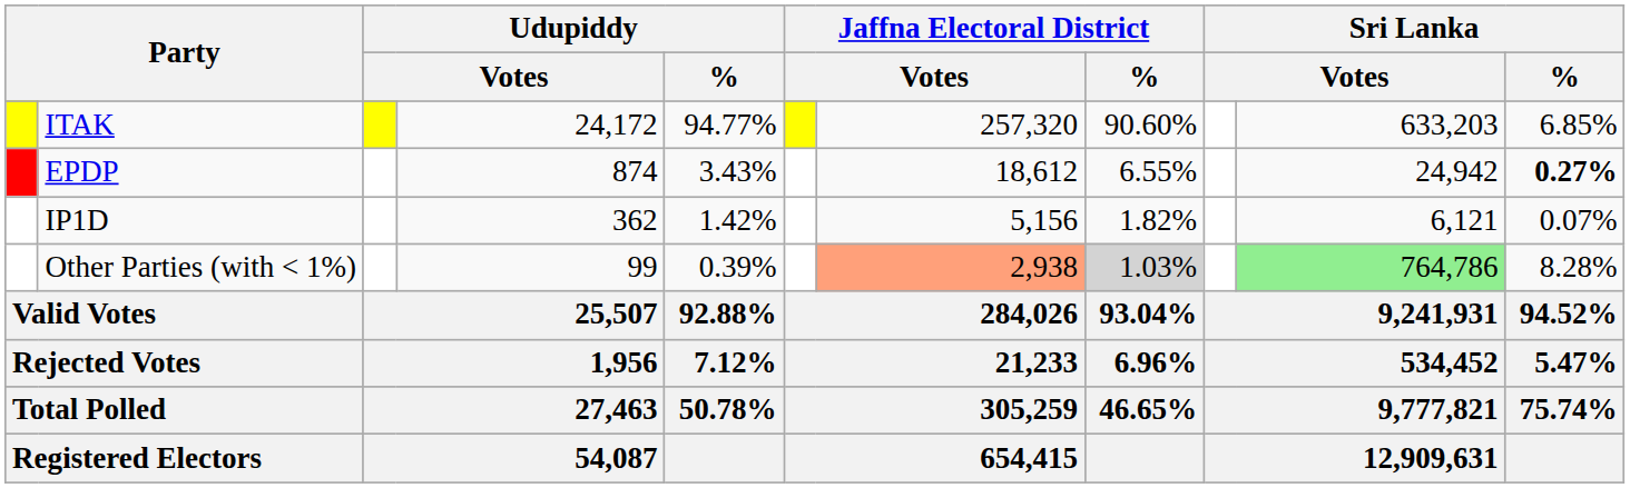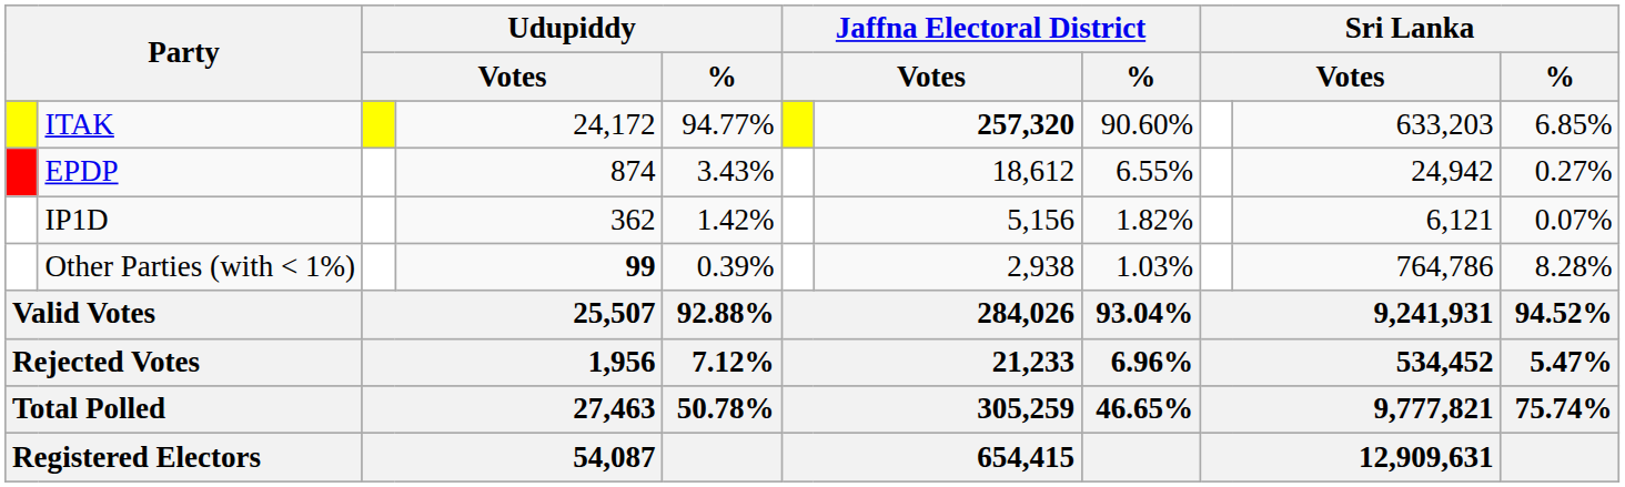ITAK | column 7: normal -> bold
EPDP | Sri Lanka / %: bold -> normal
Other Parties (with < 1%) | column 4: normal -> bold
Other Parties (with < 1%) | column 7: lightsalmon background -> no background
Other Parties (with < 1%) | Jaffna Electoral District / %: lightgrey background -> no background
Other Parties (with < 1%) | column 10: lightgreen background -> no background
